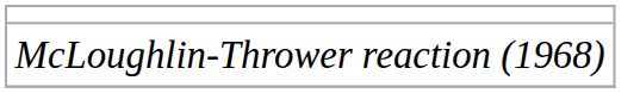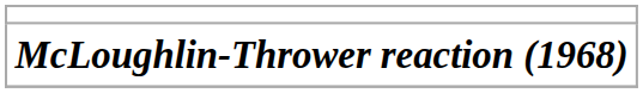row 2 | column 1: normal -> bold
